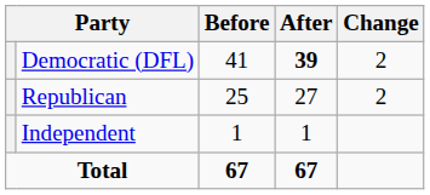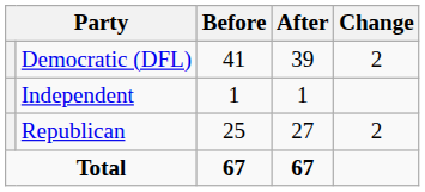Democratic (DFL) | After: bold -> normal
rows swapped: Republican <-> Independent
